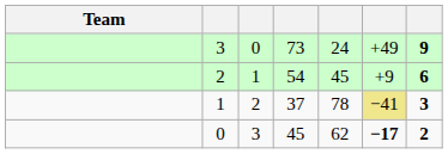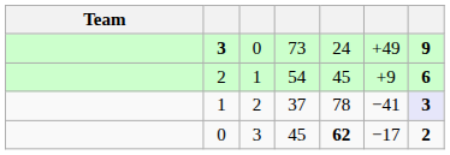row 2 | column 2: normal -> bold
row 4 | column 6: khaki background -> no background
row 4 | column 7: no background -> lavender background
row 5 | column 5: normal -> bold
row 5 | column 6: bold -> normal
